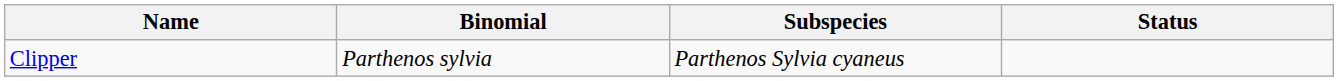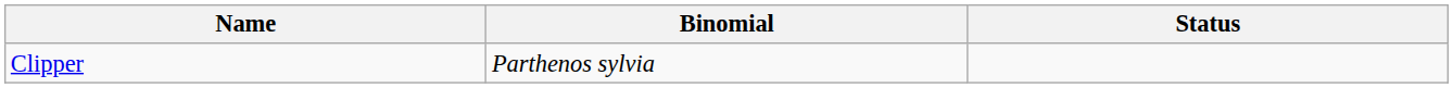- column: Subspecies | Parthenos Sylvia cyaneus
